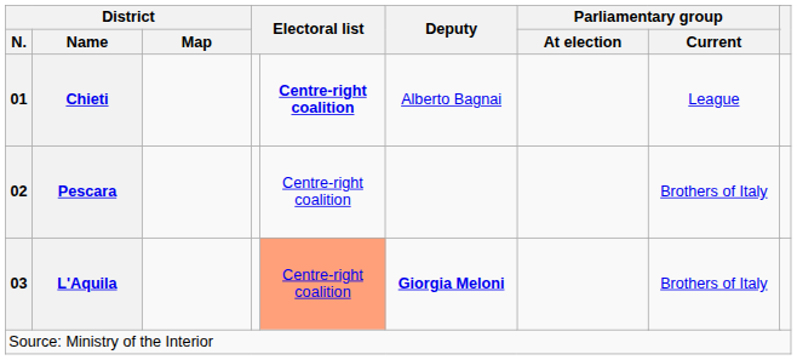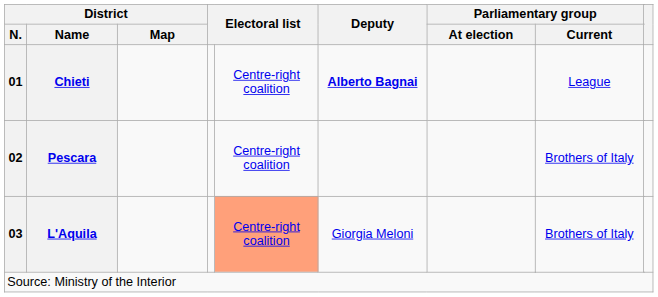Chieti | column 5: bold -> normal
Chieti | Deputy: normal -> bold
L'Aquila | Deputy: bold -> normal
